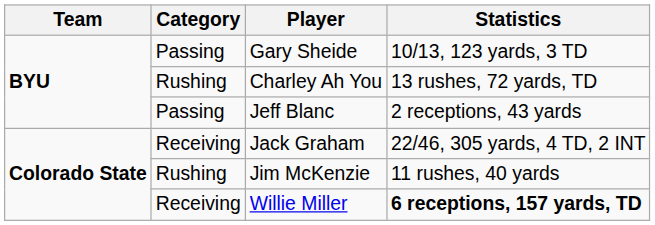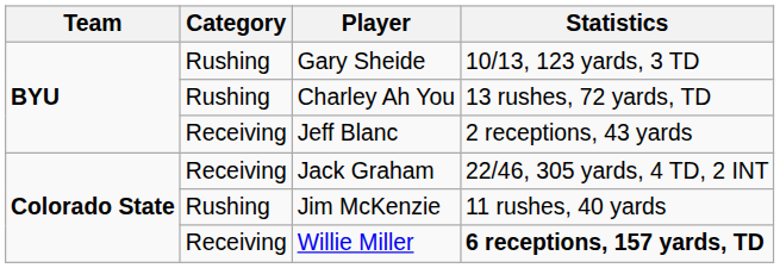Gary Sheide | Category: Passing -> Rushing
Jeff Blanc | Category: Passing -> Receiving
